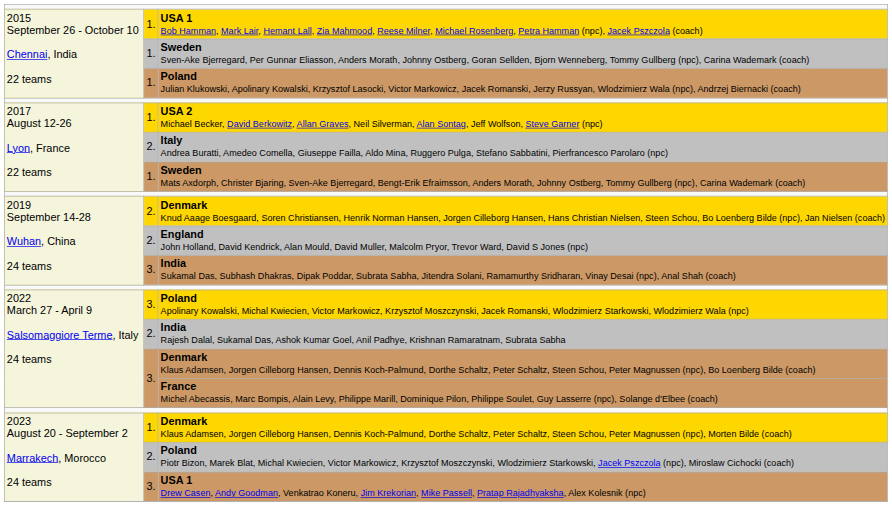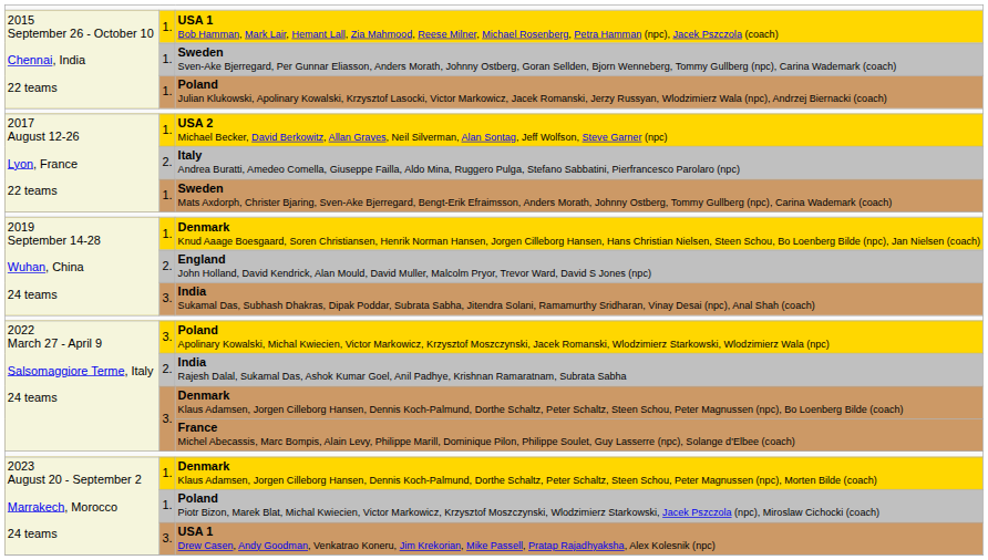row 10 | column 2: 2. -> 1.
row 20 | column 2: 2. -> 1.
